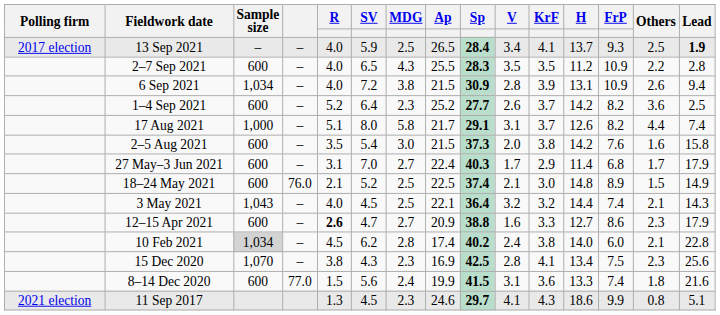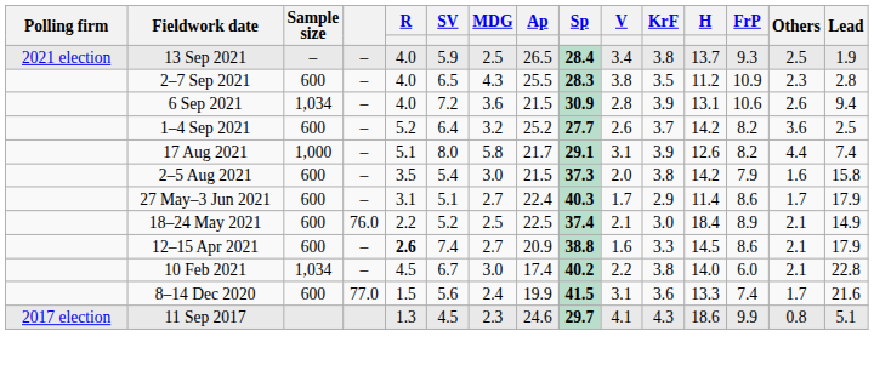13 Sep 2021 | Polling firm: 2017 election -> 2021 election
13 Sep 2021 | KrF: 4.1 -> 3.8
13 Sep 2021 | Lead: bold -> normal
2–7 Sep 2021 | V: 3.5 -> 3.8
2–7 Sep 2021 | Others: 2.2 -> 2.3
6 Sep 2021 | MDG: 3.8 -> 3.6
6 Sep 2021 | FrP: 10.9 -> 10.6
1–4 Sep 2021 | MDG: 2.3 -> 3.2
17 Aug 2021 | KrF: 3.7 -> 3.9
2–5 Aug 2021 | FrP: 7.6 -> 7.9
27 May–3 Jun 2021 | SV: 7.0 -> 5.1
27 May–3 Jun 2021 | FrP: 6.8 -> 8.6
18–24 May 2021 | R: 2.1 -> 2.2
18–24 May 2021 | H: 14.8 -> 18.4
18–24 May 2021 | Others: 1.5 -> 2.1
- row: 3 May 2021 | 1,043 | – | 4.0 | 4.5 | 2.5 | 22.1 | 36.4 | 3.2 | 3.2 | 14.4 | 7.4 | 2.1 | 14.3
12–15 Apr 2021 | SV: 4.7 -> 7.4
12–15 Apr 2021 | H: 12.7 -> 14.5
12–15 Apr 2021 | Others: 2.3 -> 2.1
10 Feb 2021 | Sample size: lightgrey background -> no background
10 Feb 2021 | SV: 6.2 -> 6.7
10 Feb 2021 | MDG: 2.8 -> 3.0
10 Feb 2021 | V: 2.4 -> 2.2
- row: 15 Dec 2020 | 1,070 | – | 3.8 | 4.3 | 2.3 | 16.9 | 42.5 | 2.8 | 4.1 | 13.4 | 7.5 | 2.3 | 25.6
8–14 Dec 2020 | Others: 1.8 -> 1.7
11 Sep 2017 | Polling firm: 2021 election -> 2017 election
